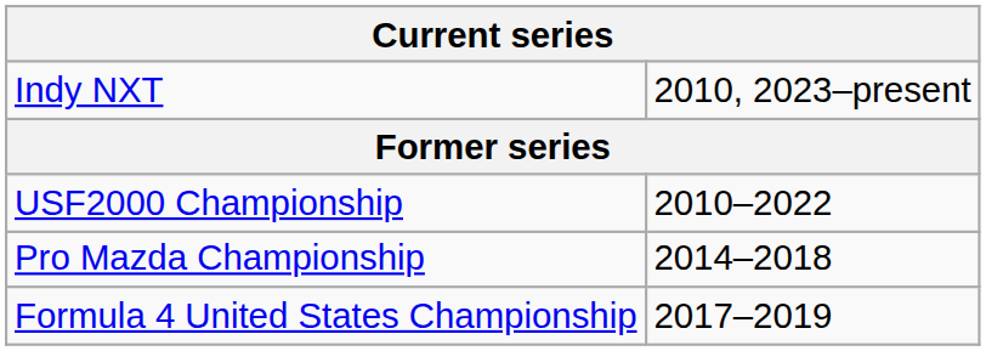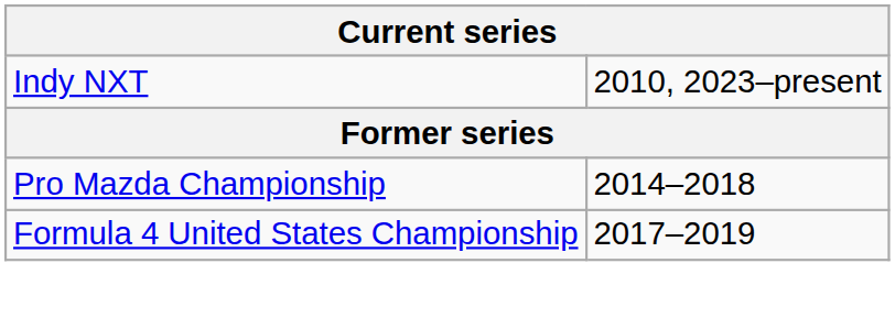- row: USF2000 Championship | 2010–2022
